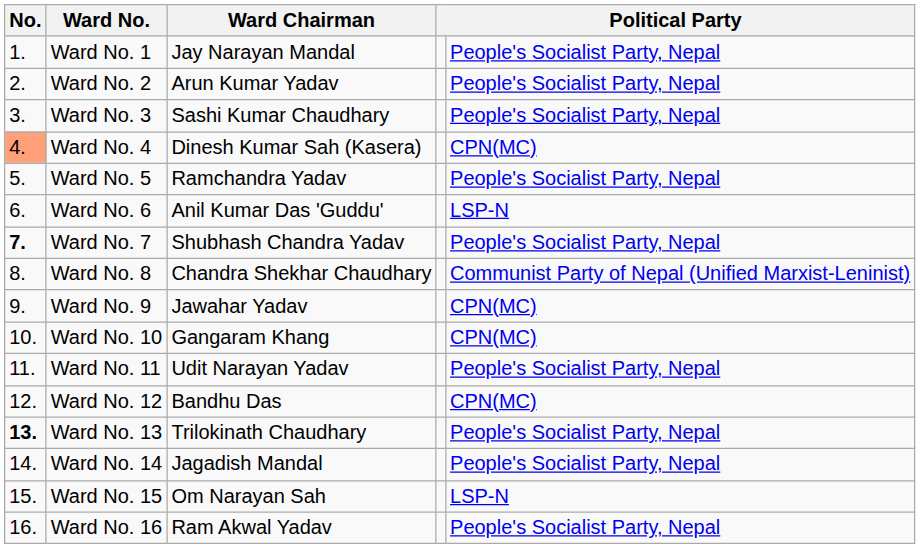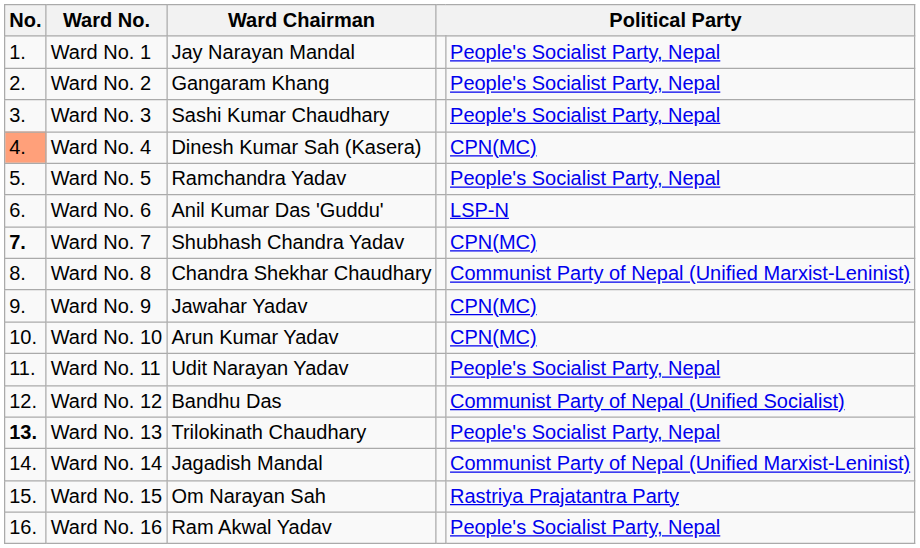Ward No. 2 | Ward Chairman: Arun Kumar Yadav -> Gangaram Khang
Ward No. 7 | column 5: People's Socialist Party, Nepal -> CPN(MC)
Ward No. 10 | Ward Chairman: Gangaram Khang -> Arun Kumar Yadav
Ward No. 12 | column 5: CPN(MC) -> Communist Party of Nepal (Unified Socialist)
Ward No. 14 | column 5: People's Socialist Party, Nepal -> Communist Party of Nepal (Unified Marxist-Leninist)
Ward No. 15 | column 5: LSP-N -> Rastriya Prajatantra Party
